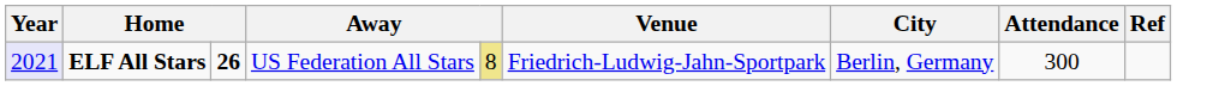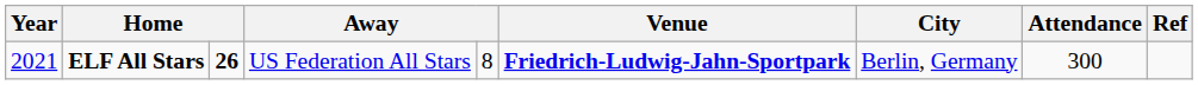row 2 | Year: lavender background -> no background
row 2 | column 5: khaki background -> no background
row 2 | Venue: normal -> bold
